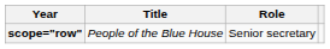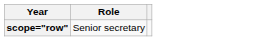- column: Title | People of the Blue House
